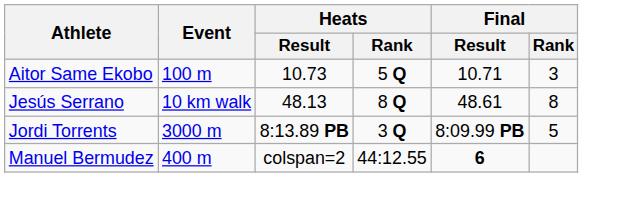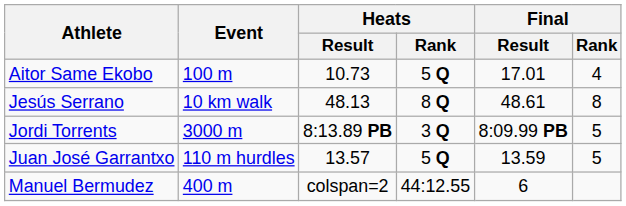Aitor Same Ekobo | Final / Result: 10.71 -> 17.01
Aitor Same Ekobo | Final / Rank: 3 -> 4
+ row: Juan José Garrantxo | 110 m hurdles | 13.57 | 5 Q | 13.59 | 5
Manuel Bermudez | Final / Result: bold -> normal
